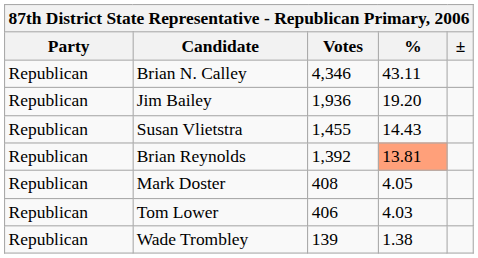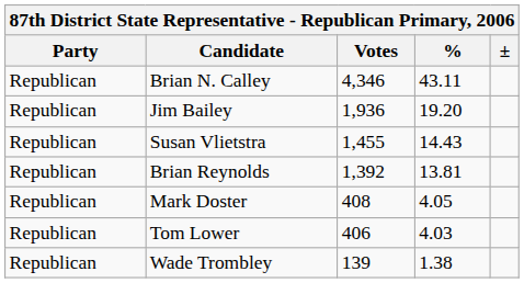Brian Reynolds | %: lightsalmon background -> no background
